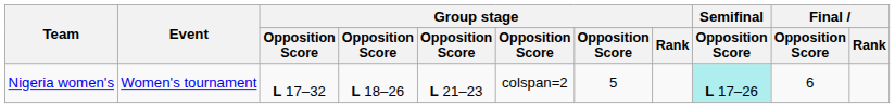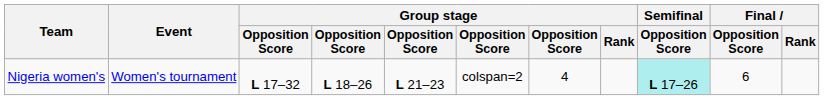Nigeria women's | column 7: 5 -> 4
